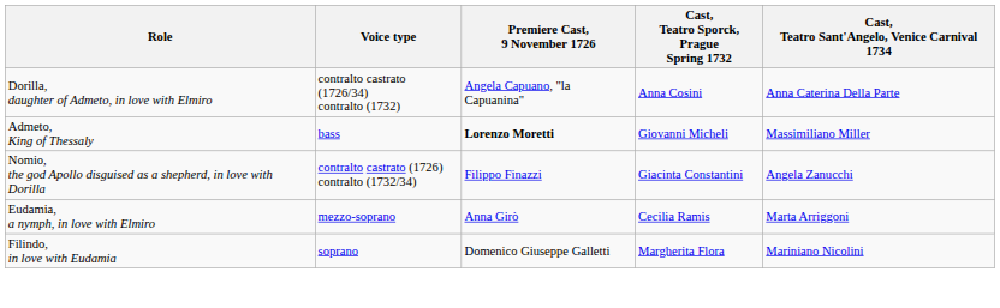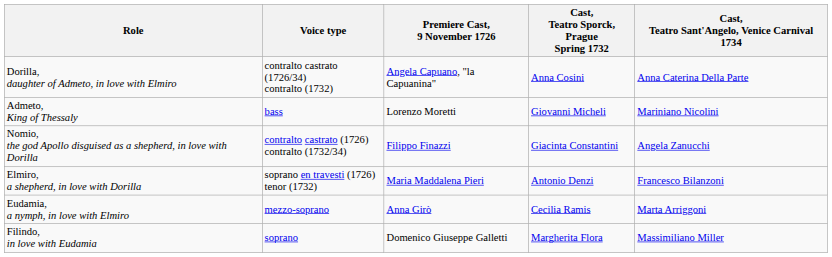Admeto, King of Thessaly | Premiere Cast, 9 November 1726: bold -> normal
Admeto, King of Thessaly | Cast, Teatro Sant'Angelo, Venice Carnival 1734: Massimiliano Miller -> Mariniano Nicolini
+ row: Elmiro, a shepherd, in love with Dorilla | soprano en travesti (1726) tenor (1732) | Maria Maddalena Pieri | Antonio Denzi | Francesco Bilanzoni
Filindo, in love with Eudamia | Cast, Teatro Sant'Angelo, Venice Carnival 1734: Mariniano Nicolini -> Massimiliano Miller
